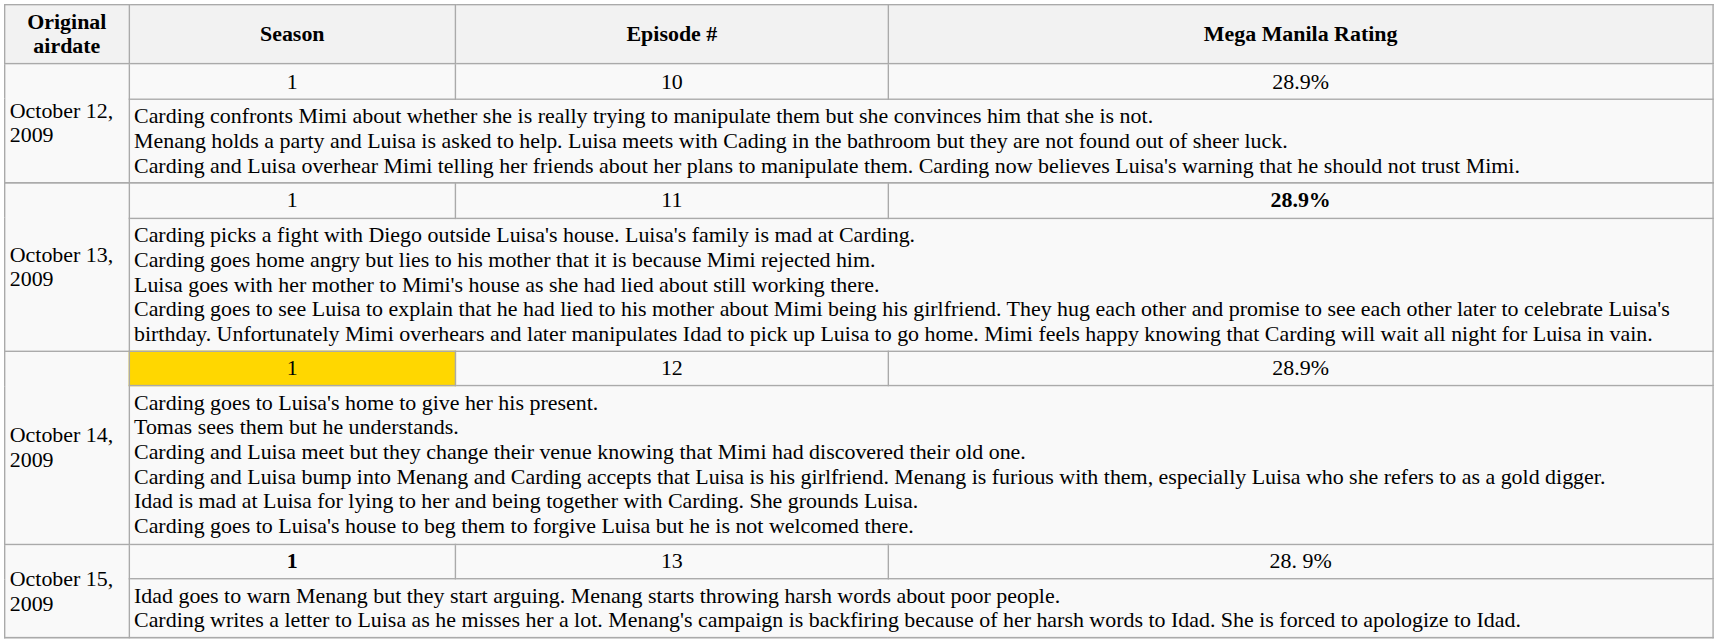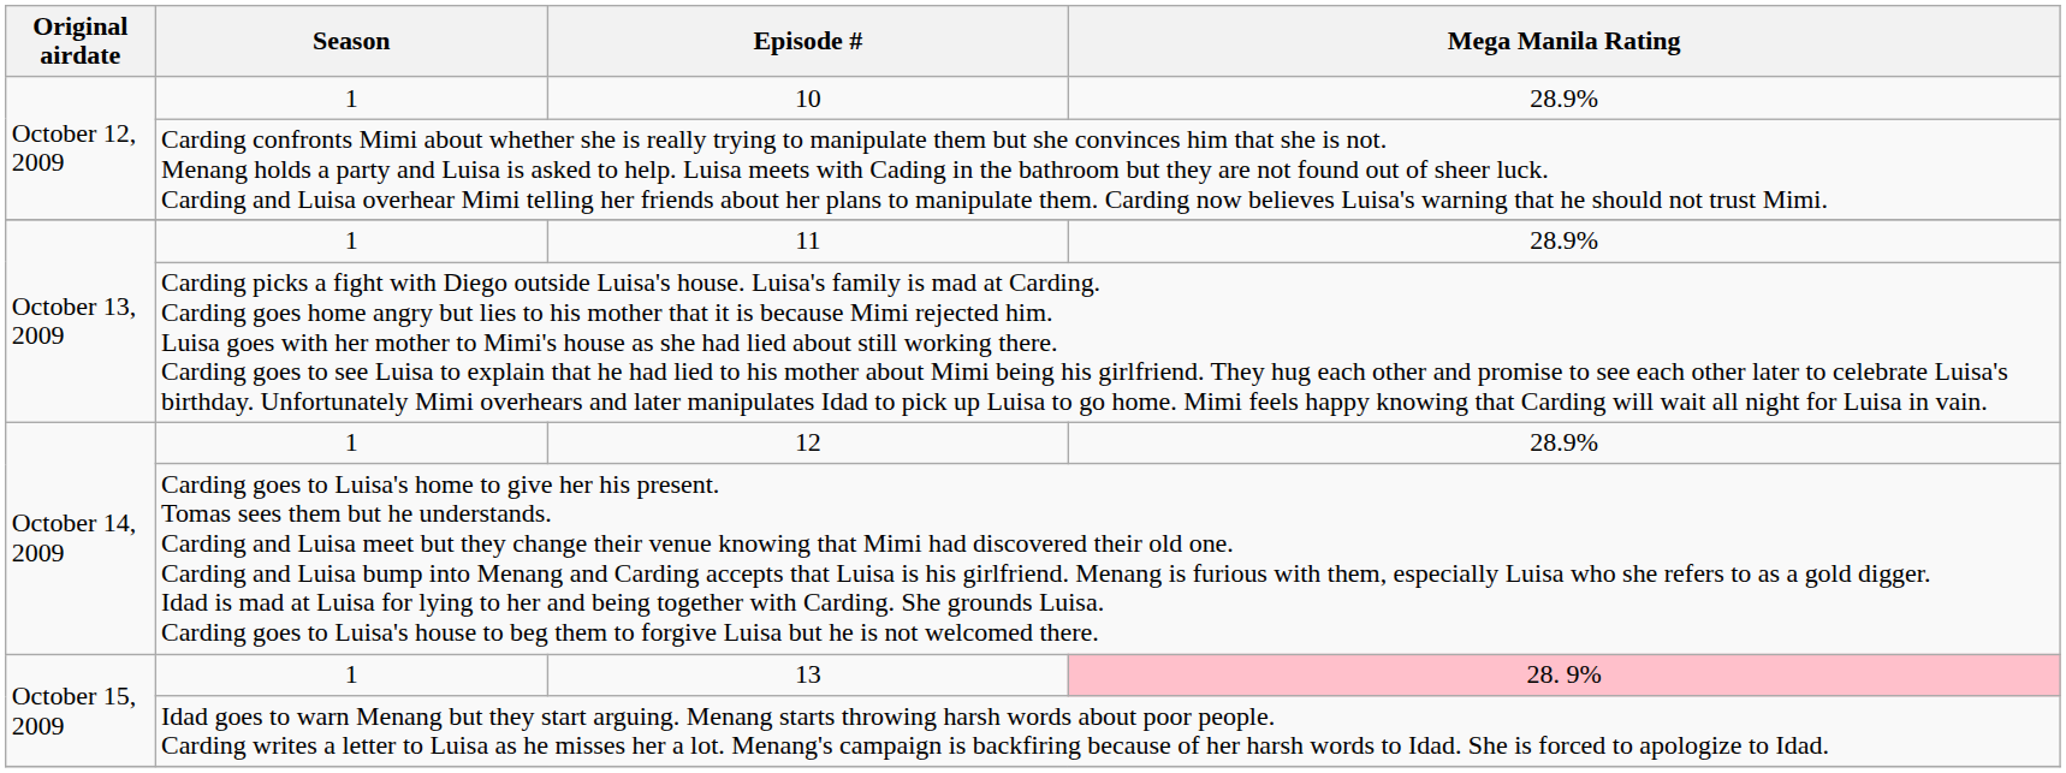11 | Mega Manila Rating: bold -> normal
12 | Season: gold background -> no background
13 | Season: bold -> normal
13 | Mega Manila Rating: no background -> pink background
